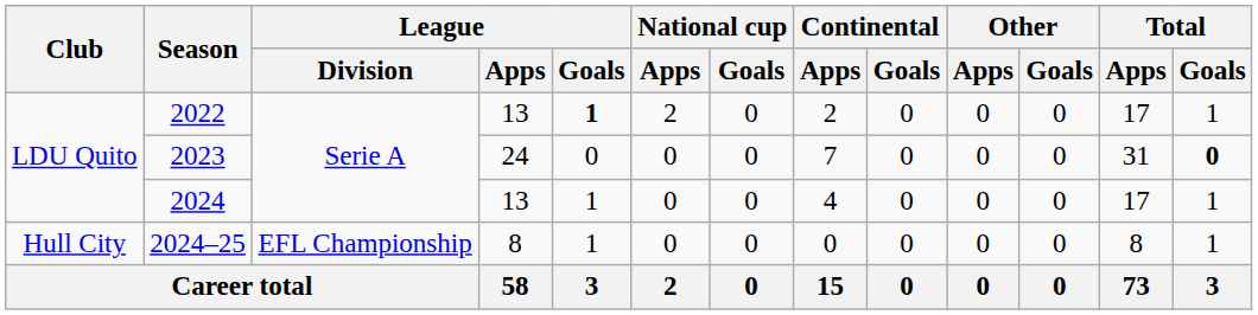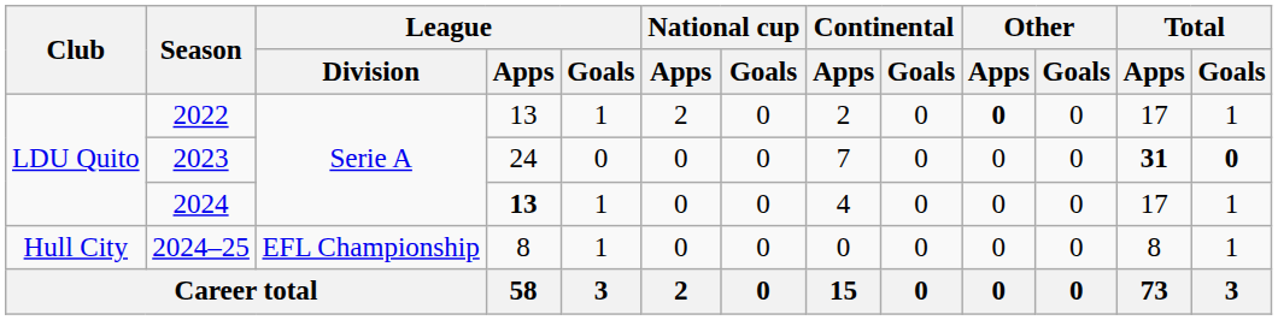2022 | League / Goals: bold -> normal
2022 | Other / Apps: normal -> bold
2023 | Total / Apps: normal -> bold
2024 | League / Apps: normal -> bold
